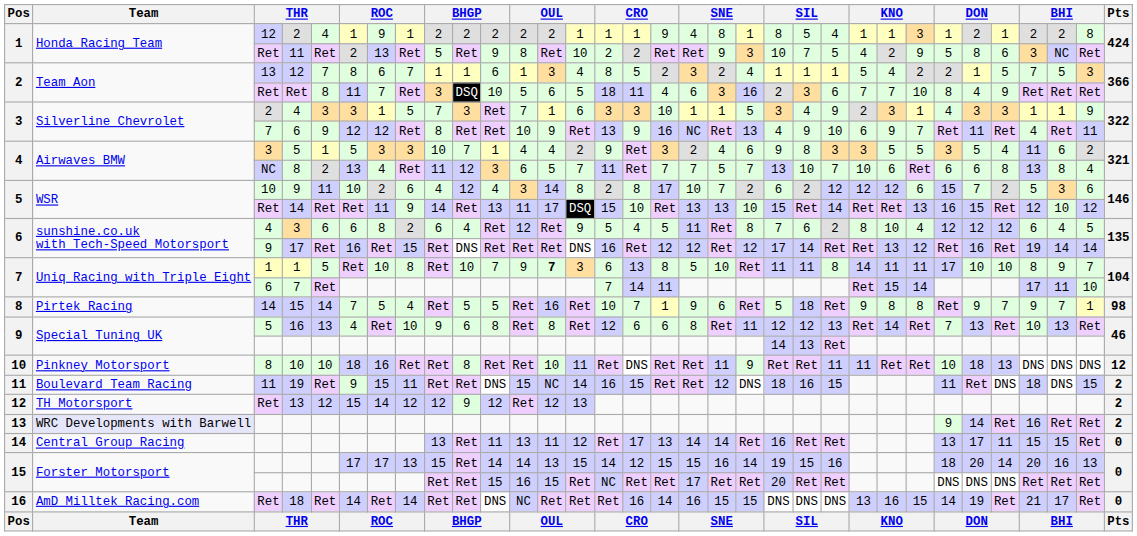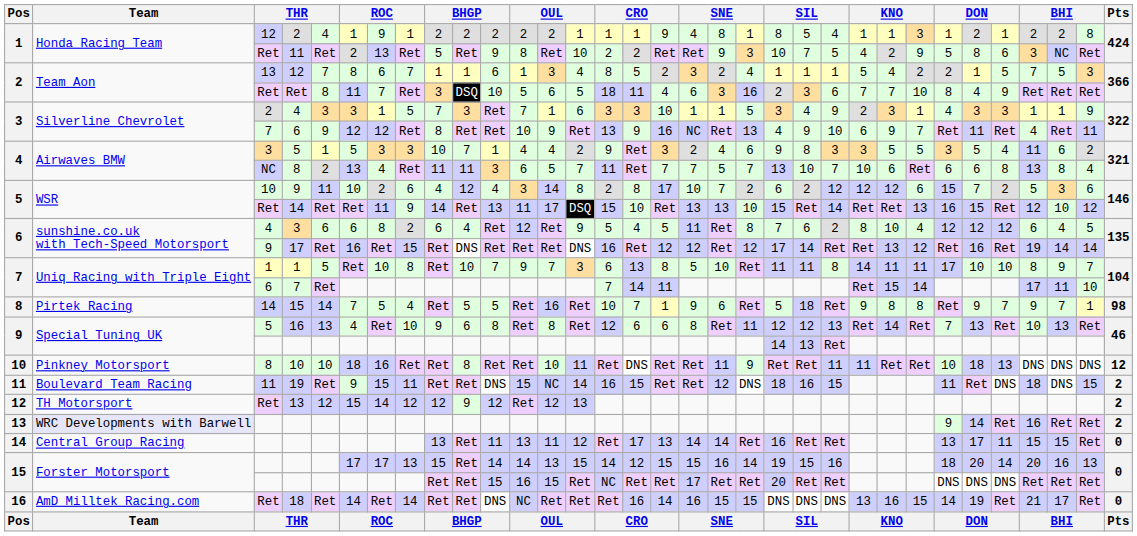row 9 | column 10: 12 -> 11
row 14 | column 13: bold -> normal
